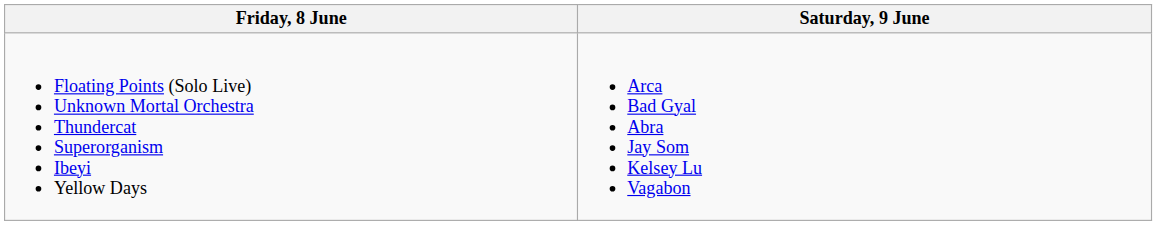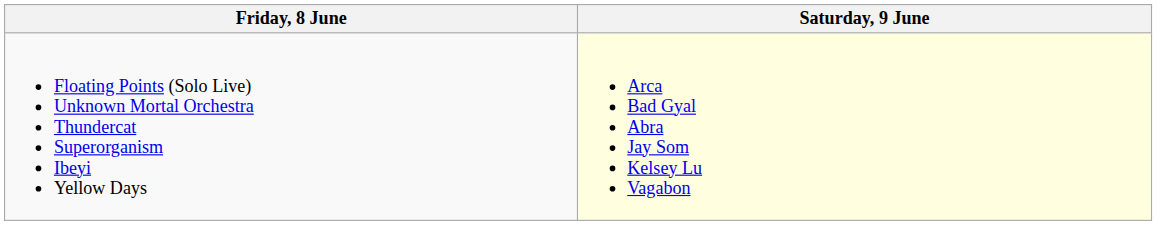row 2 | Saturday, 9 June: no background -> lightyellow background
